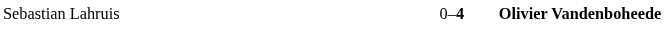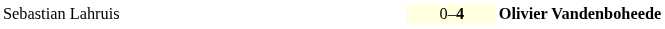Sebastian Lahruis | column 2: no background -> lightyellow background
